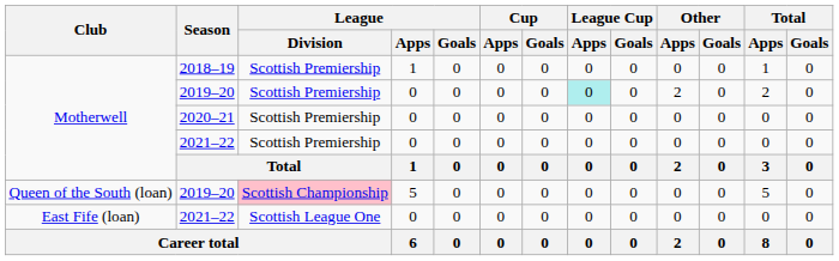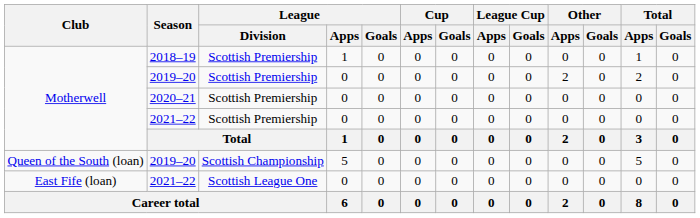Motherwell / 2019–20 | League Cup / Apps: paleturquoise background -> no background
Queen of the South (loan) / 2019–20 | League / Division: pink background -> no background
